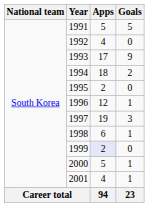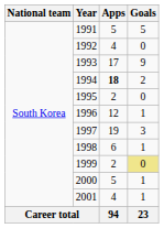1994 | Apps: normal -> bold
1999 | Apps: lavender background -> no background
1999 | Goals: no background -> khaki background
